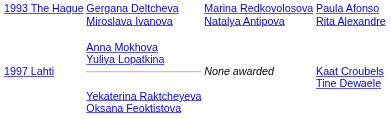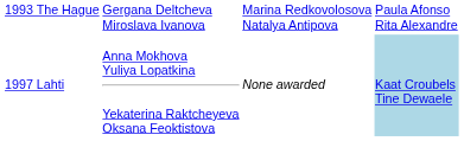1997 Lahti | column 4: no background -> lightblue background
